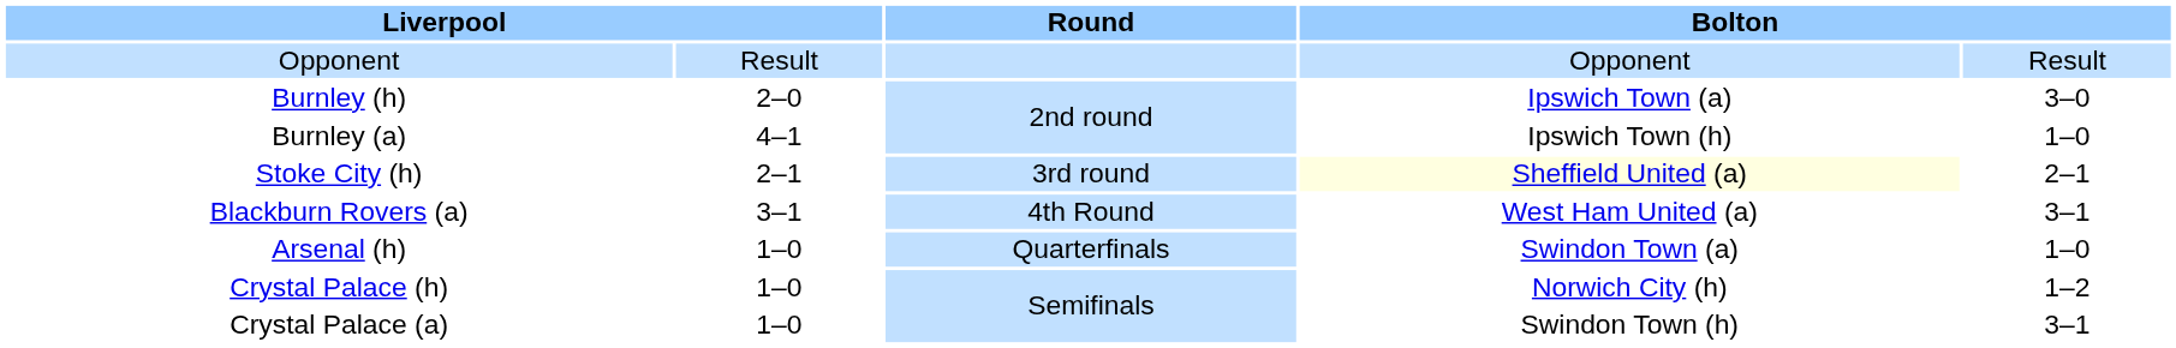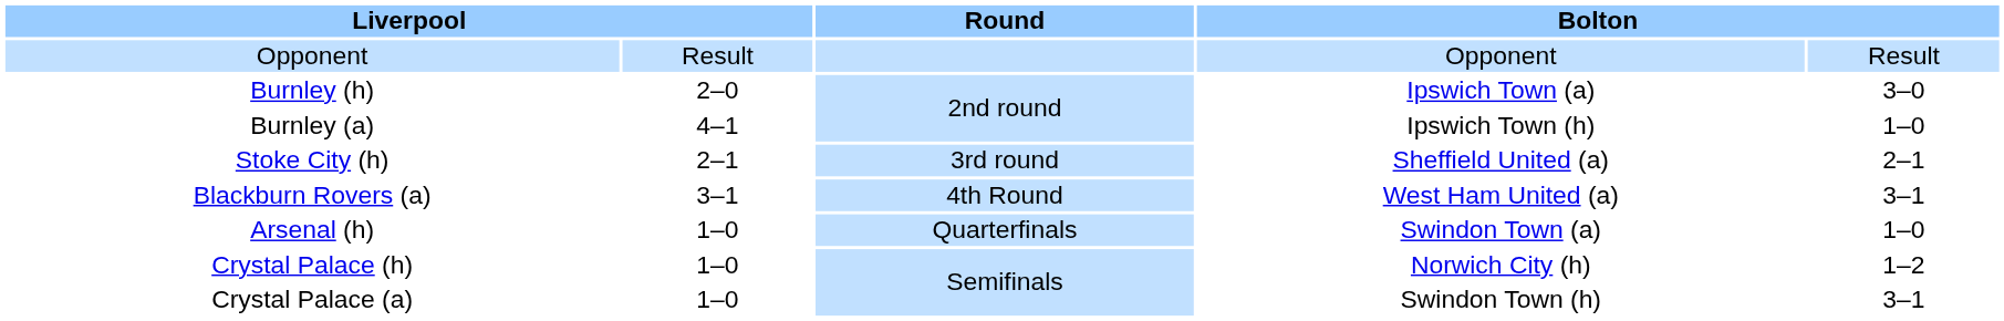Stoke City (h) | column 4: lightyellow background -> no background
